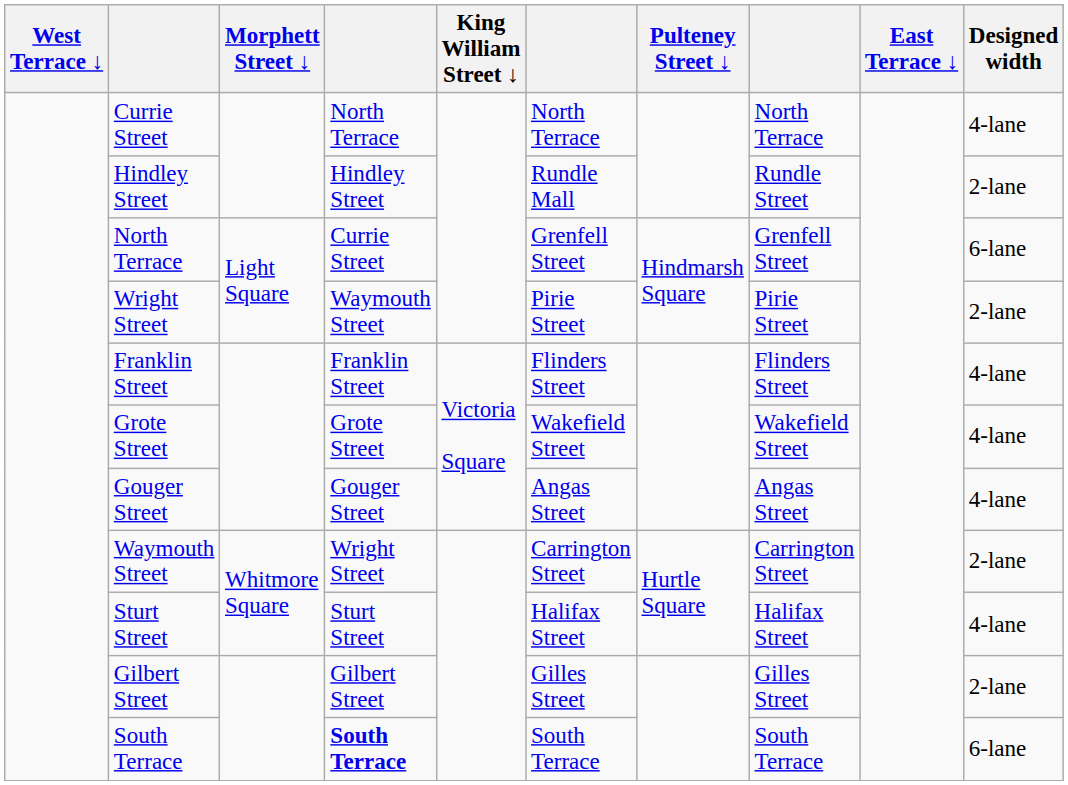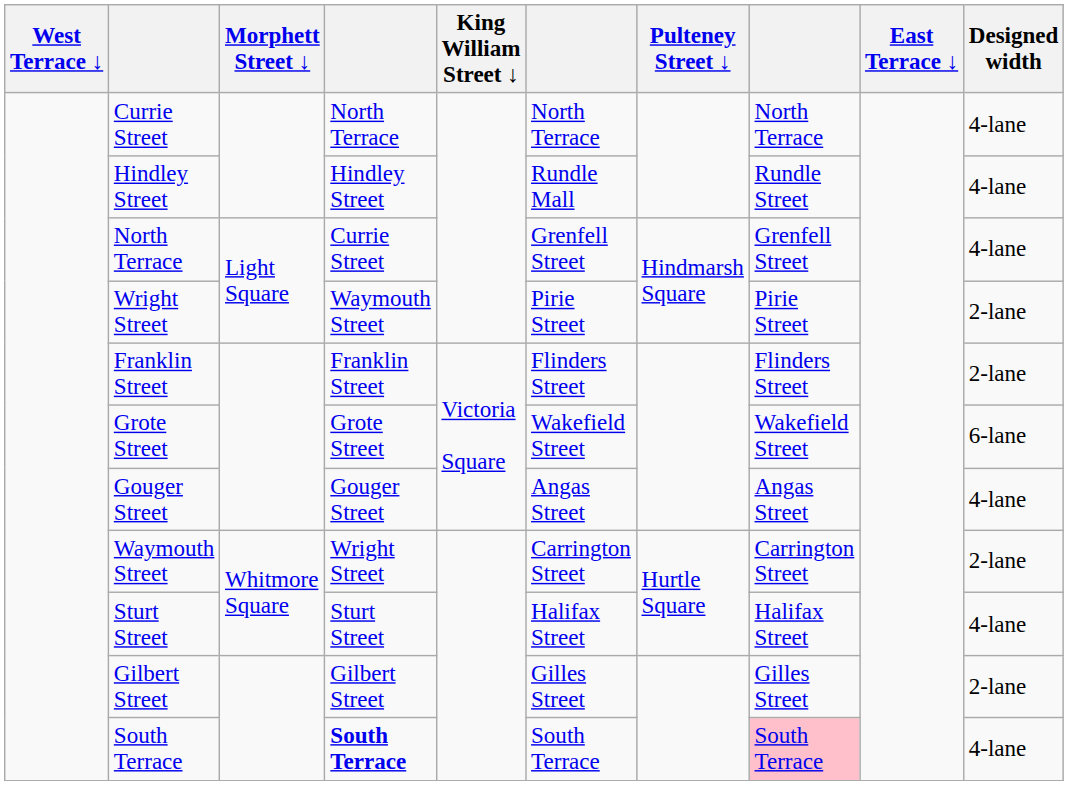row 3 | Designed width: 2-lane -> 4-lane
row 4 | Designed width: 6-lane -> 4-lane
row 6 | Designed width: 4-lane -> 2-lane
row 7 | Designed width: 4-lane -> 6-lane
row 12 | column 8: no background -> pink background
row 12 | Designed width: 6-lane -> 4-lane
